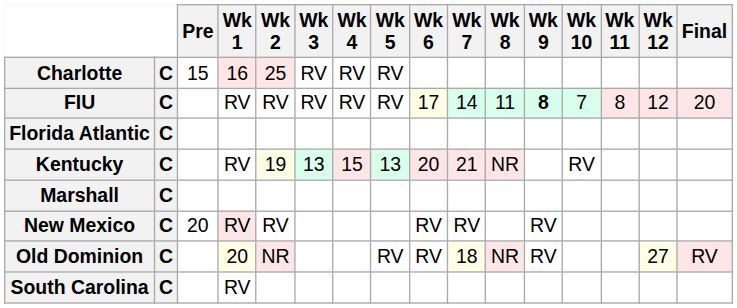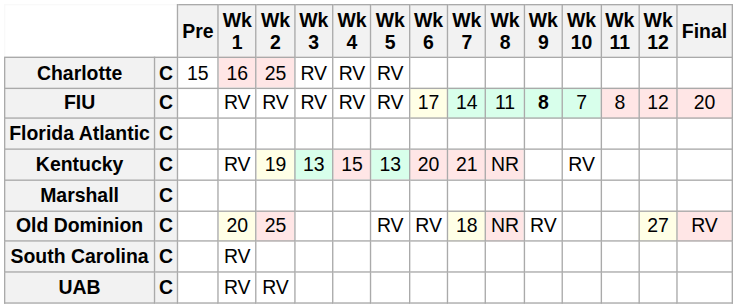- row: New Mexico | C | 20 | RV | RV | RV | RV | RV
Old Dominion | Wk 2: NR -> 25
+ row: UAB | C | RV | RV
